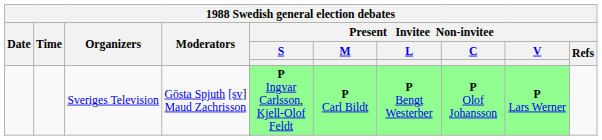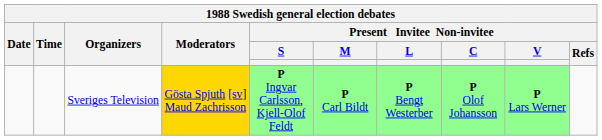Sveriges Television | Moderators: no background -> gold background
